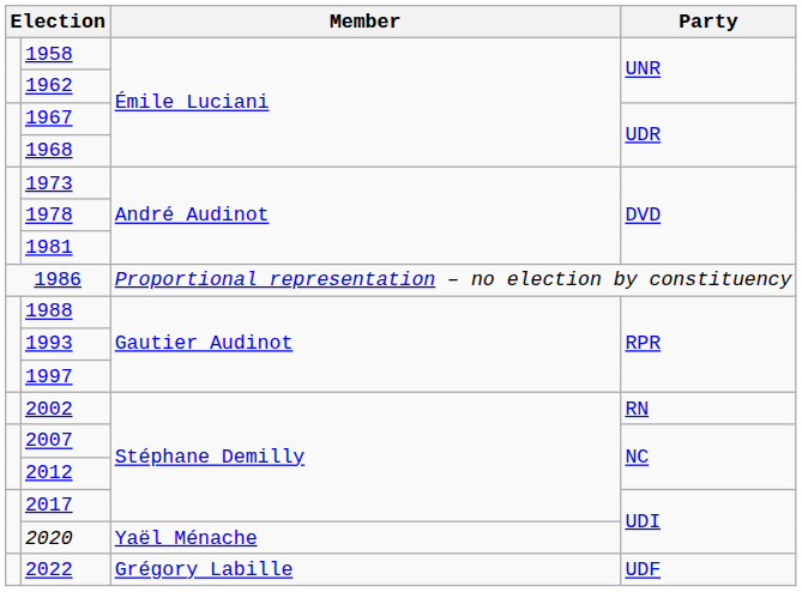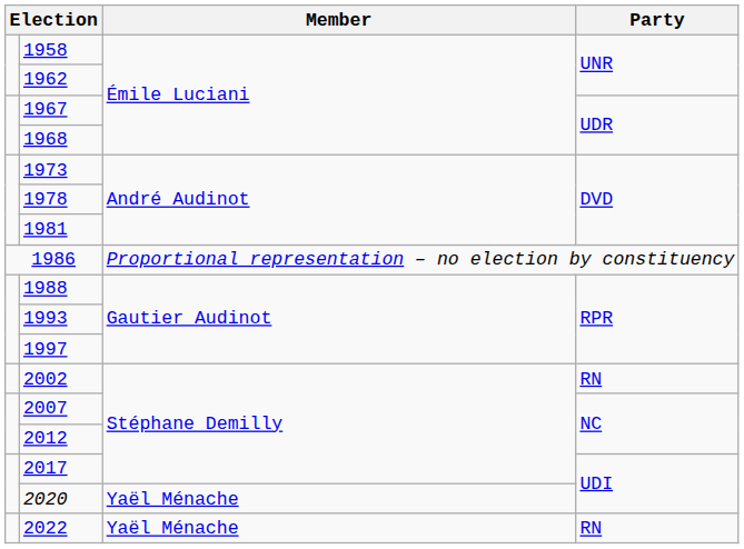2022 | Member: Grégory Labille -> Yaël Ménache
2022 | Party: UDF -> RN
